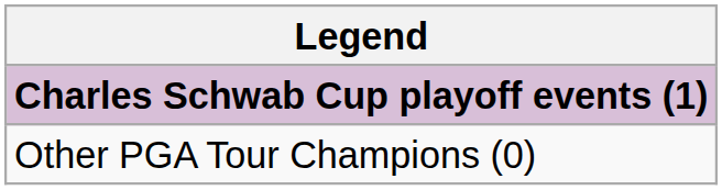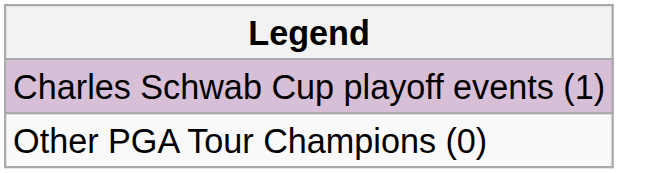row 2 | column 1: bold -> normal
